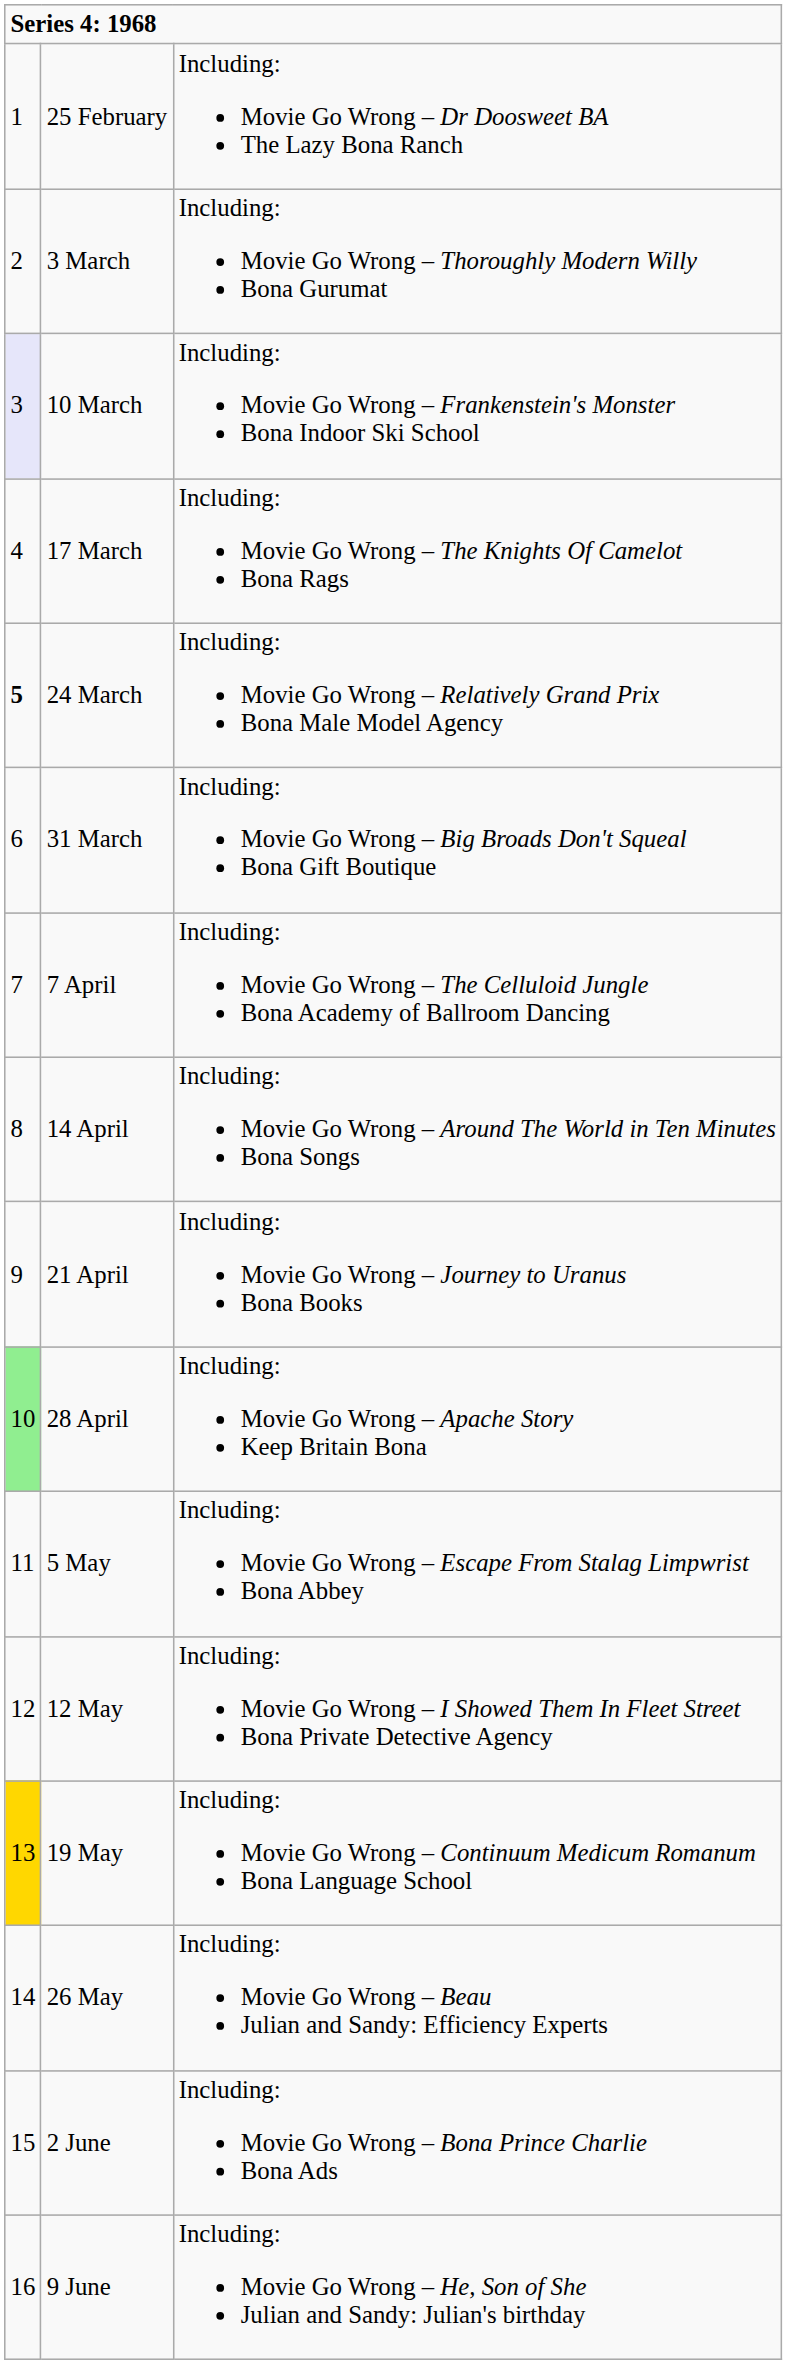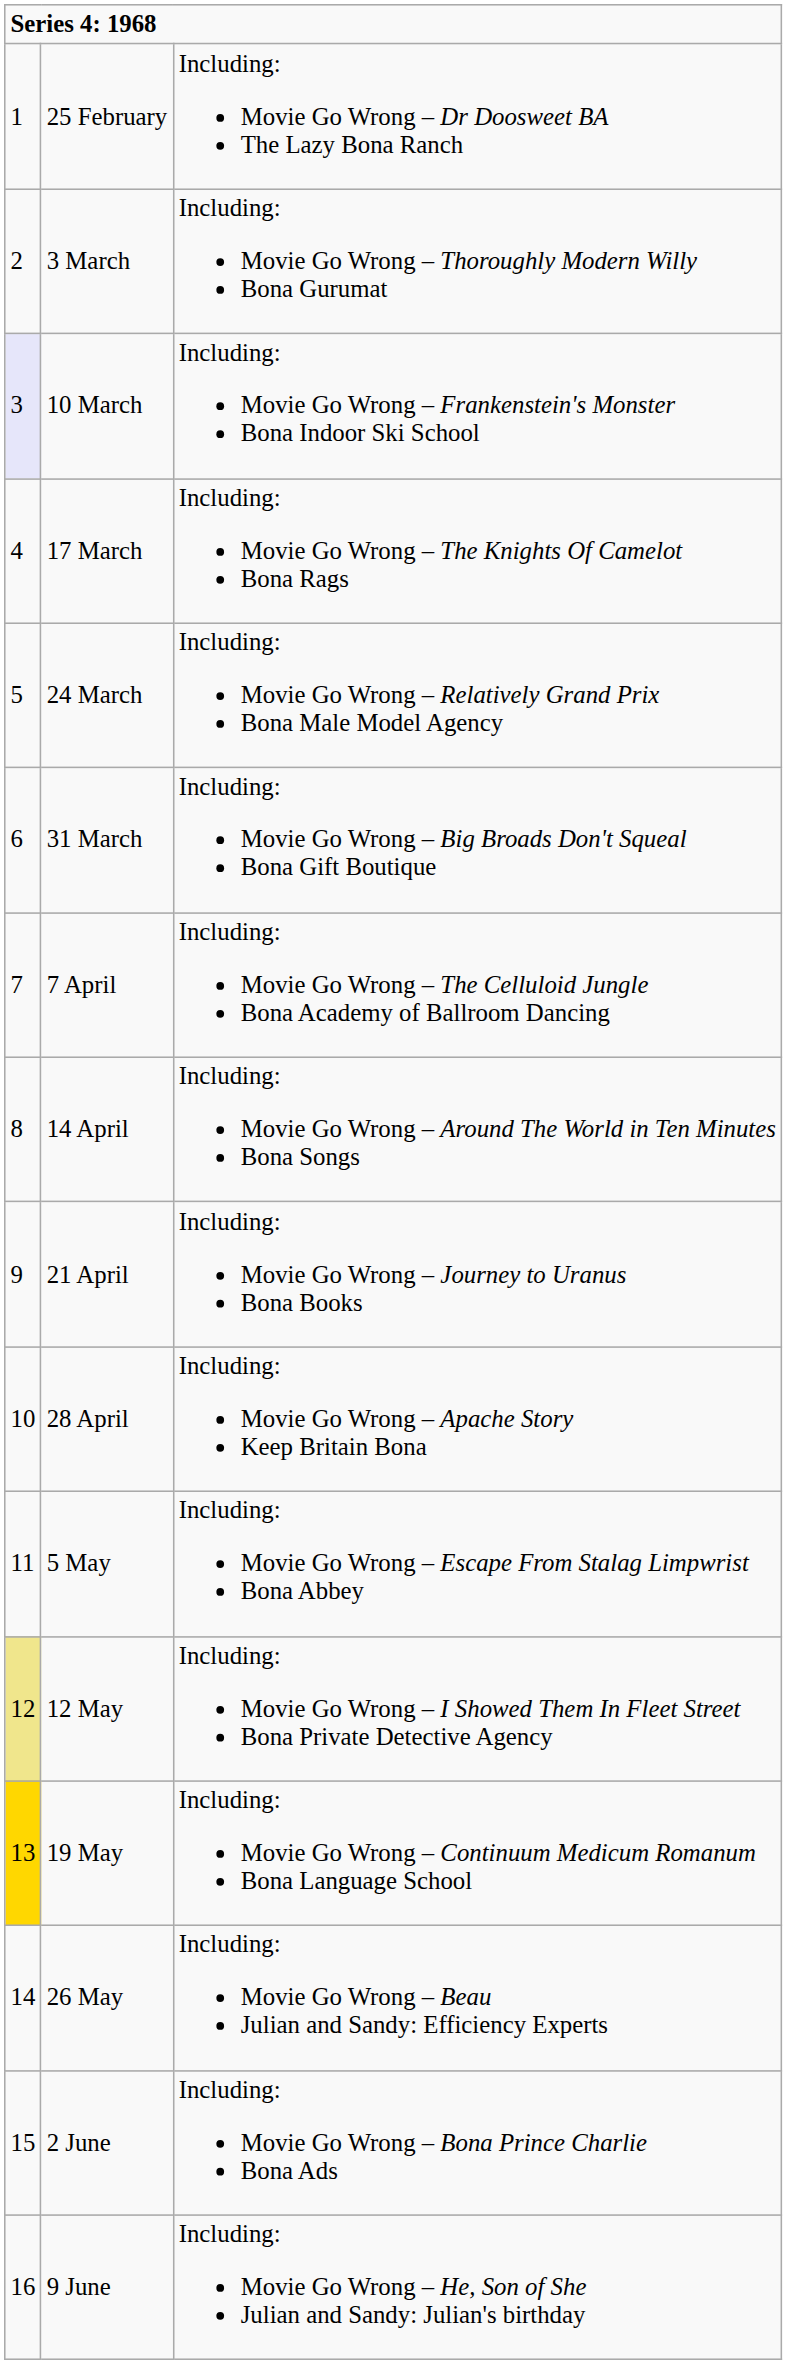24 March | column 1: bold -> normal
28 April | column 1: lightgreen background -> no background
12 May | column 1: no background -> khaki background
